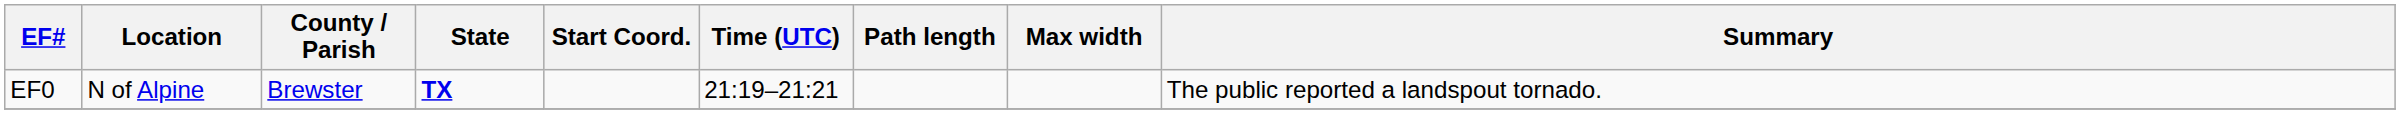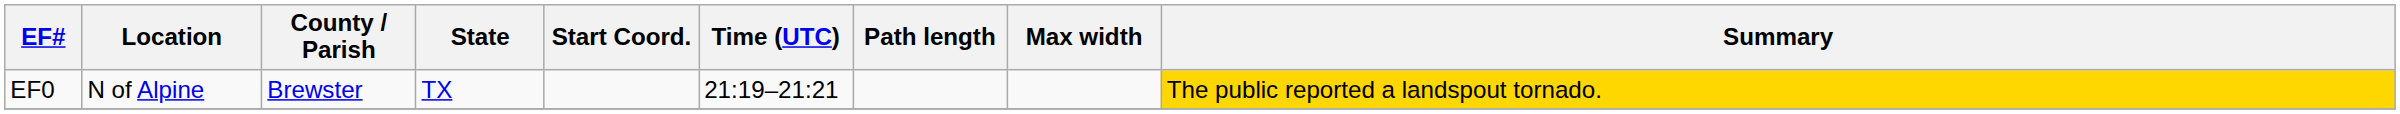EF0 | State: bold -> normal
EF0 | Summary: no background -> gold background
